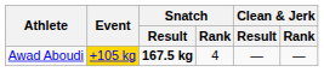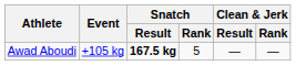Awad Aboudi | Event: gold background -> no background
Awad Aboudi | Snatch / Rank: 4 -> 5
